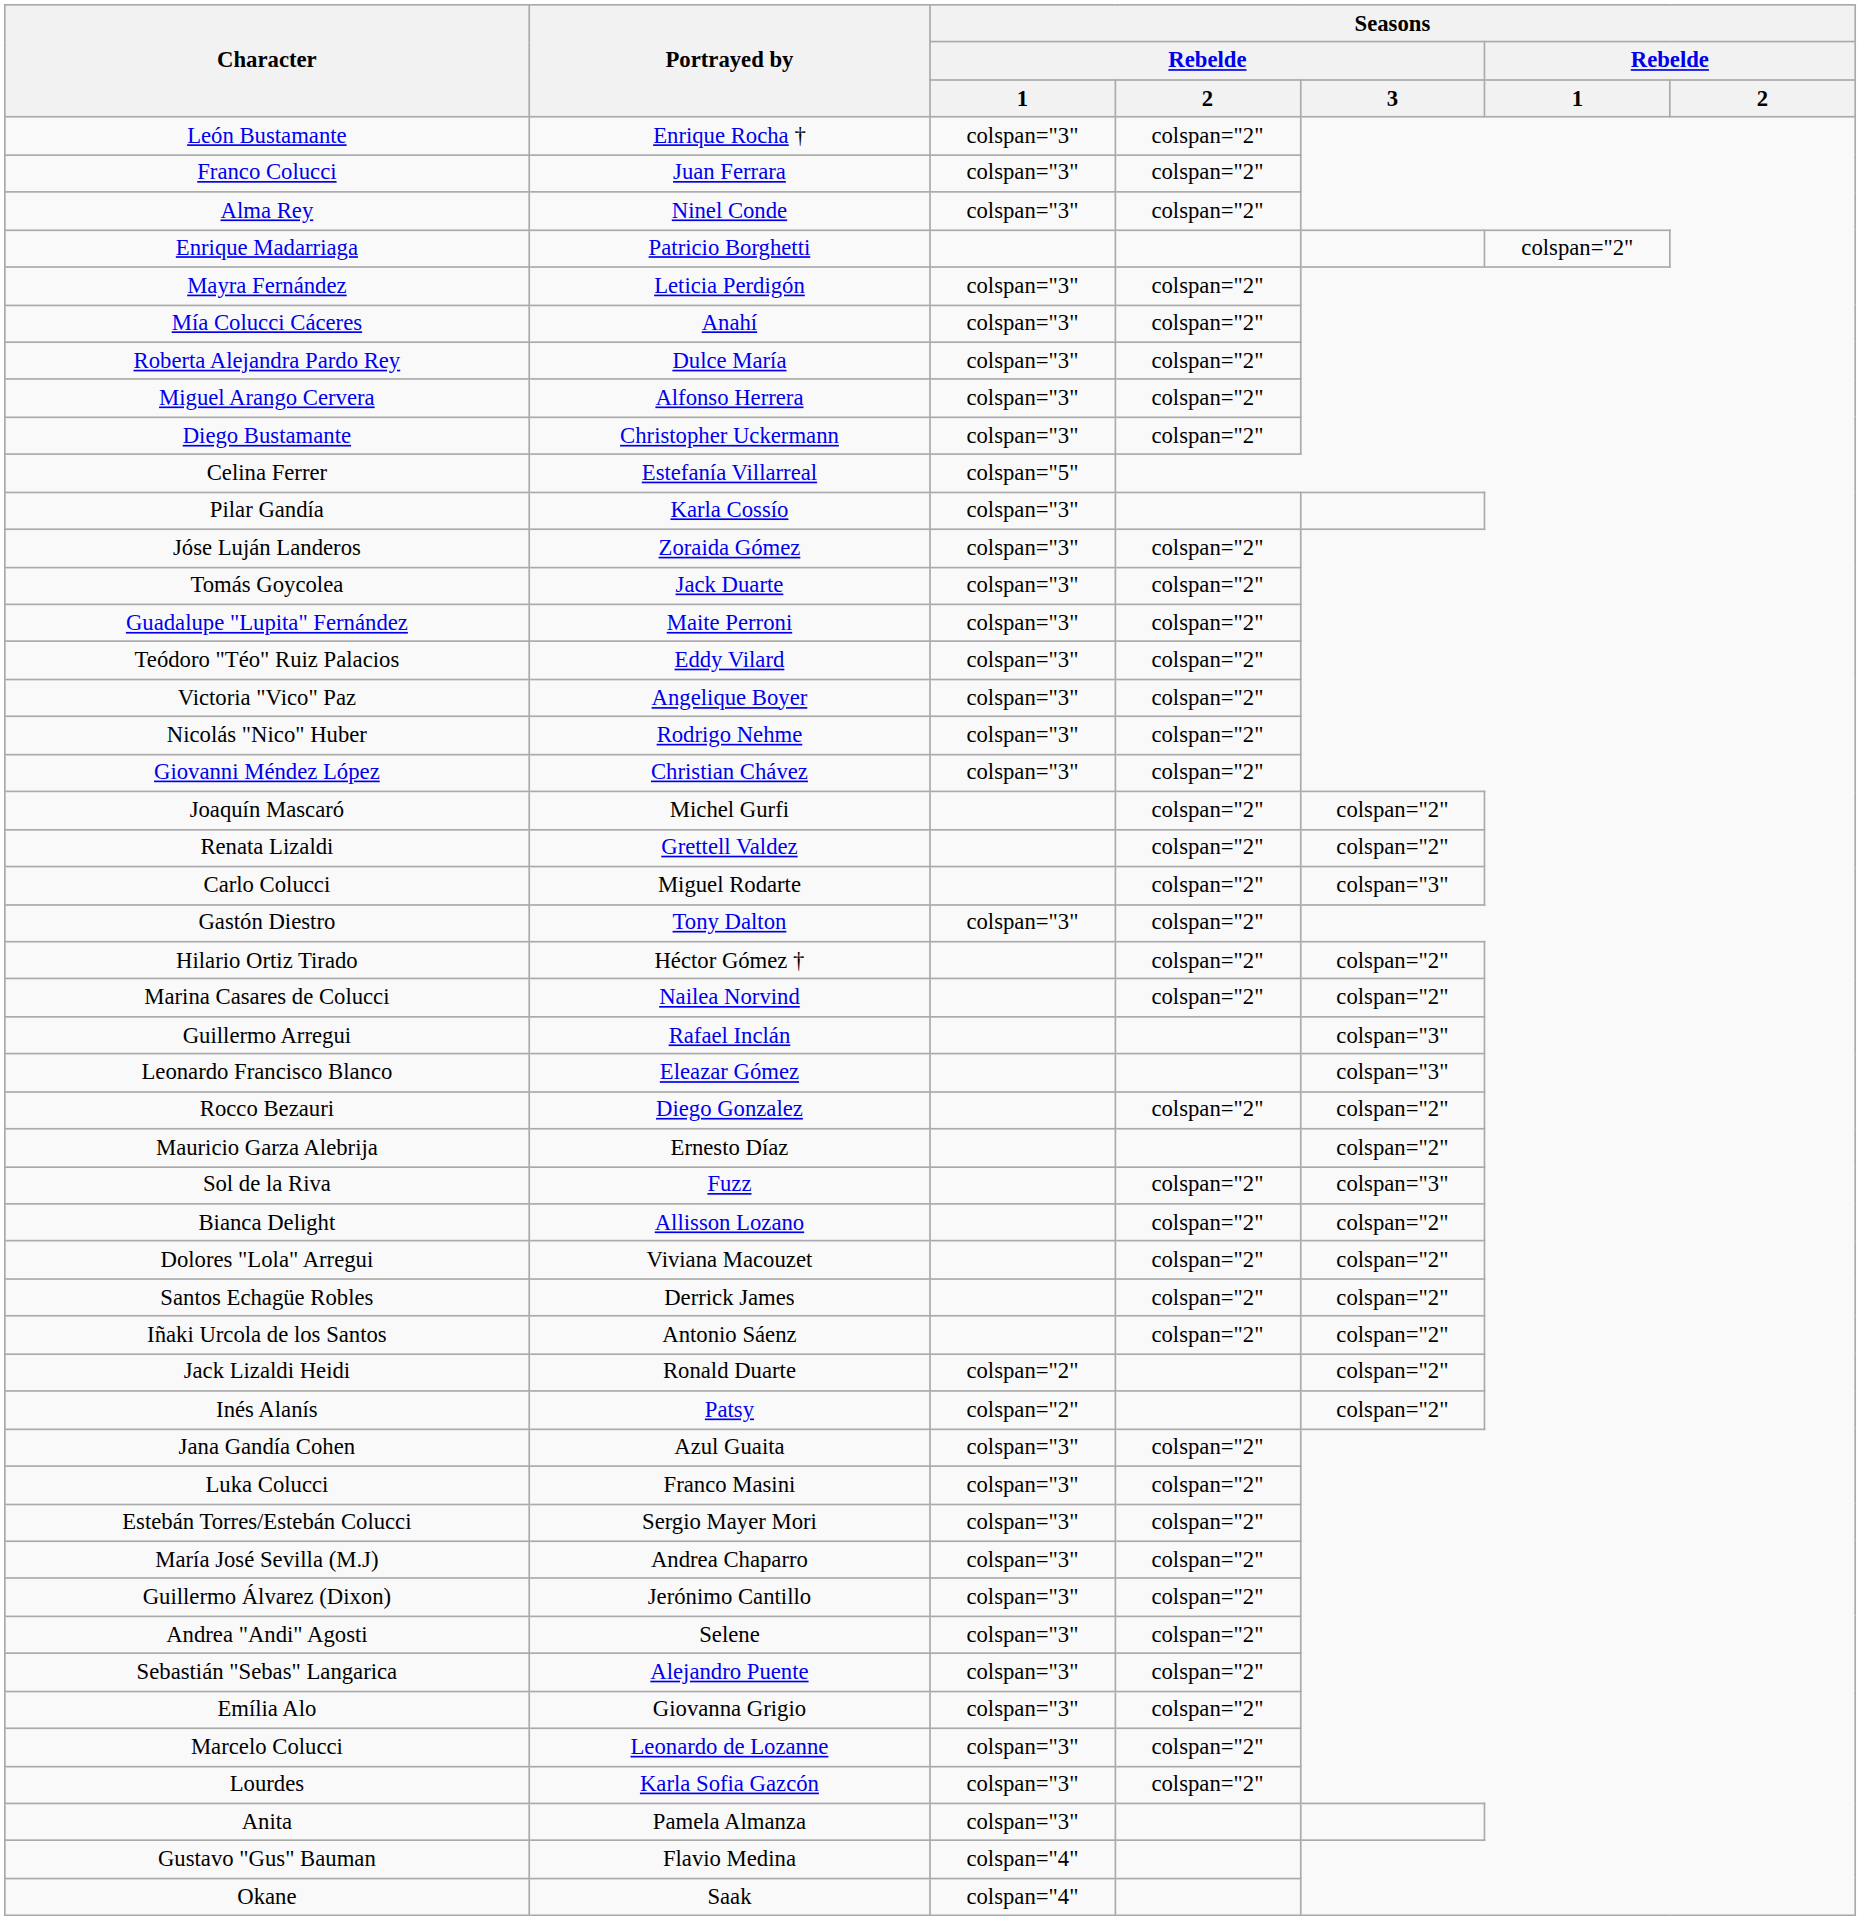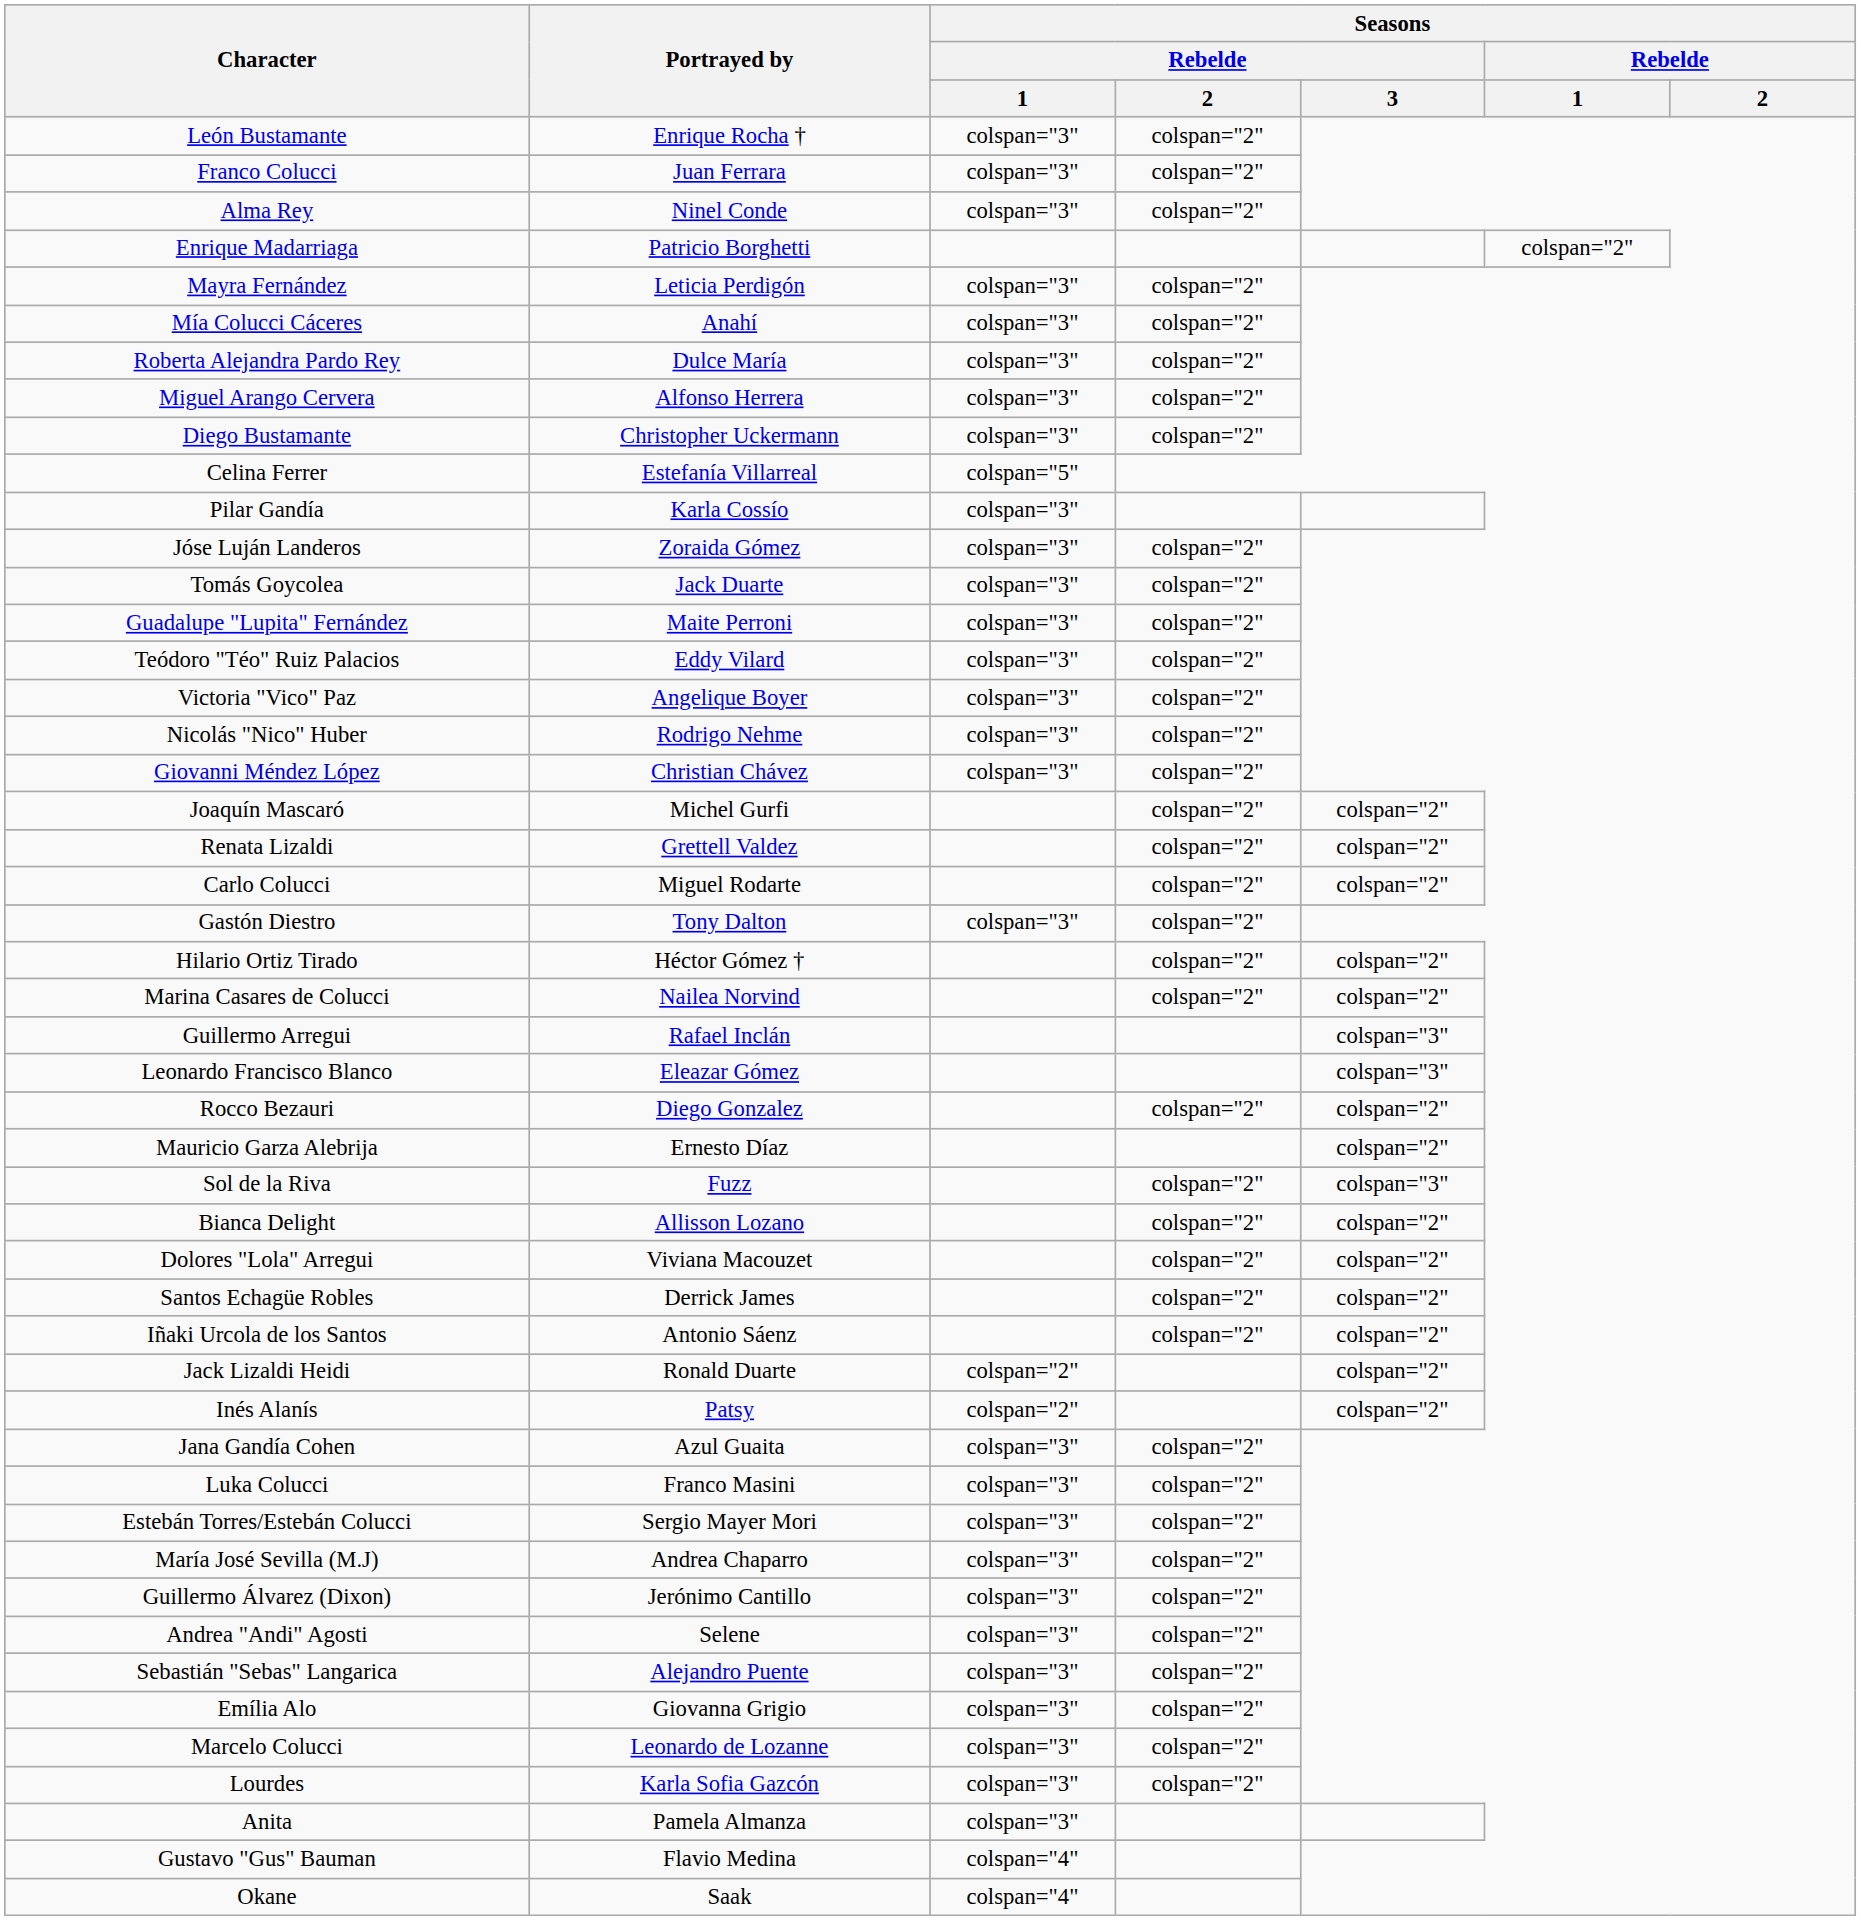Carlo Colucci | Seasons / Rebelde / 3: colspan="3" -> colspan="2"
